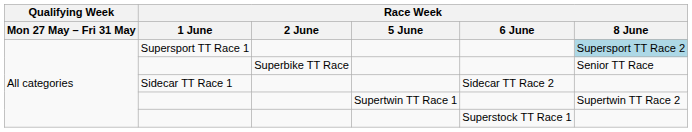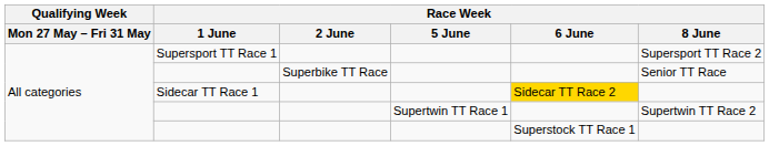row 3 | Race Week / 8 June: lightblue background -> no background
row 5 | Race Week / 6 June: no background -> gold background
